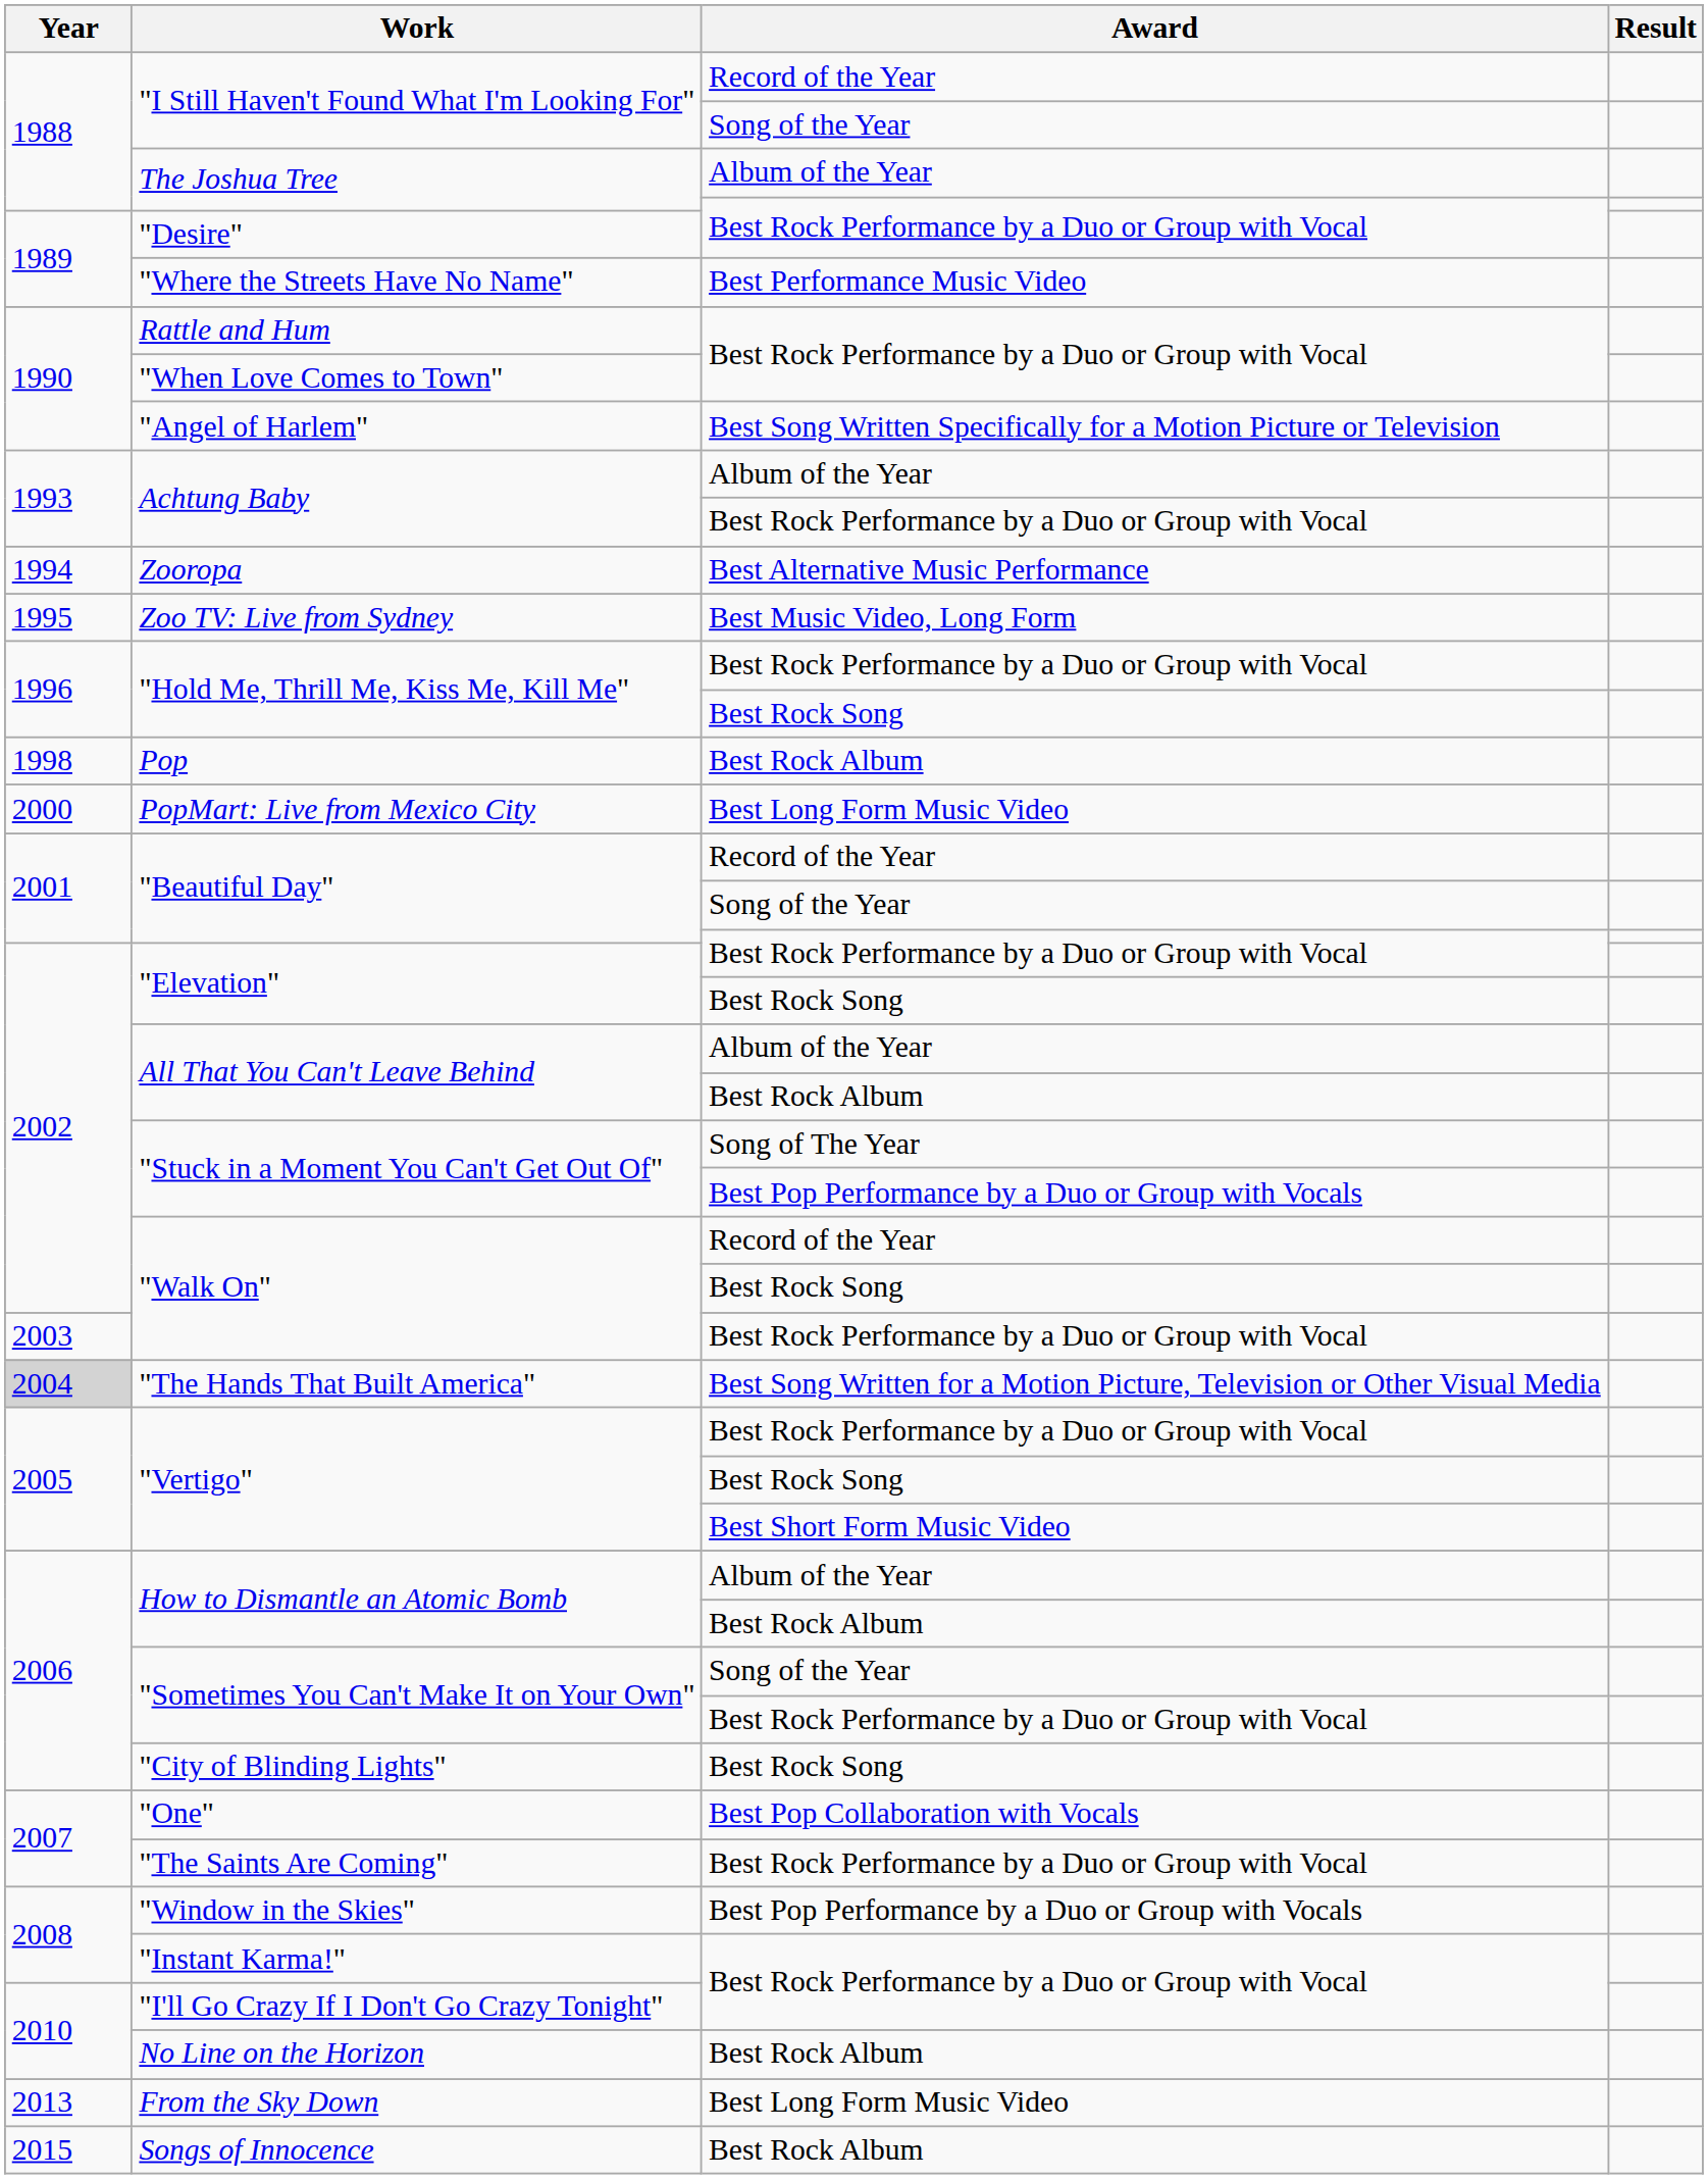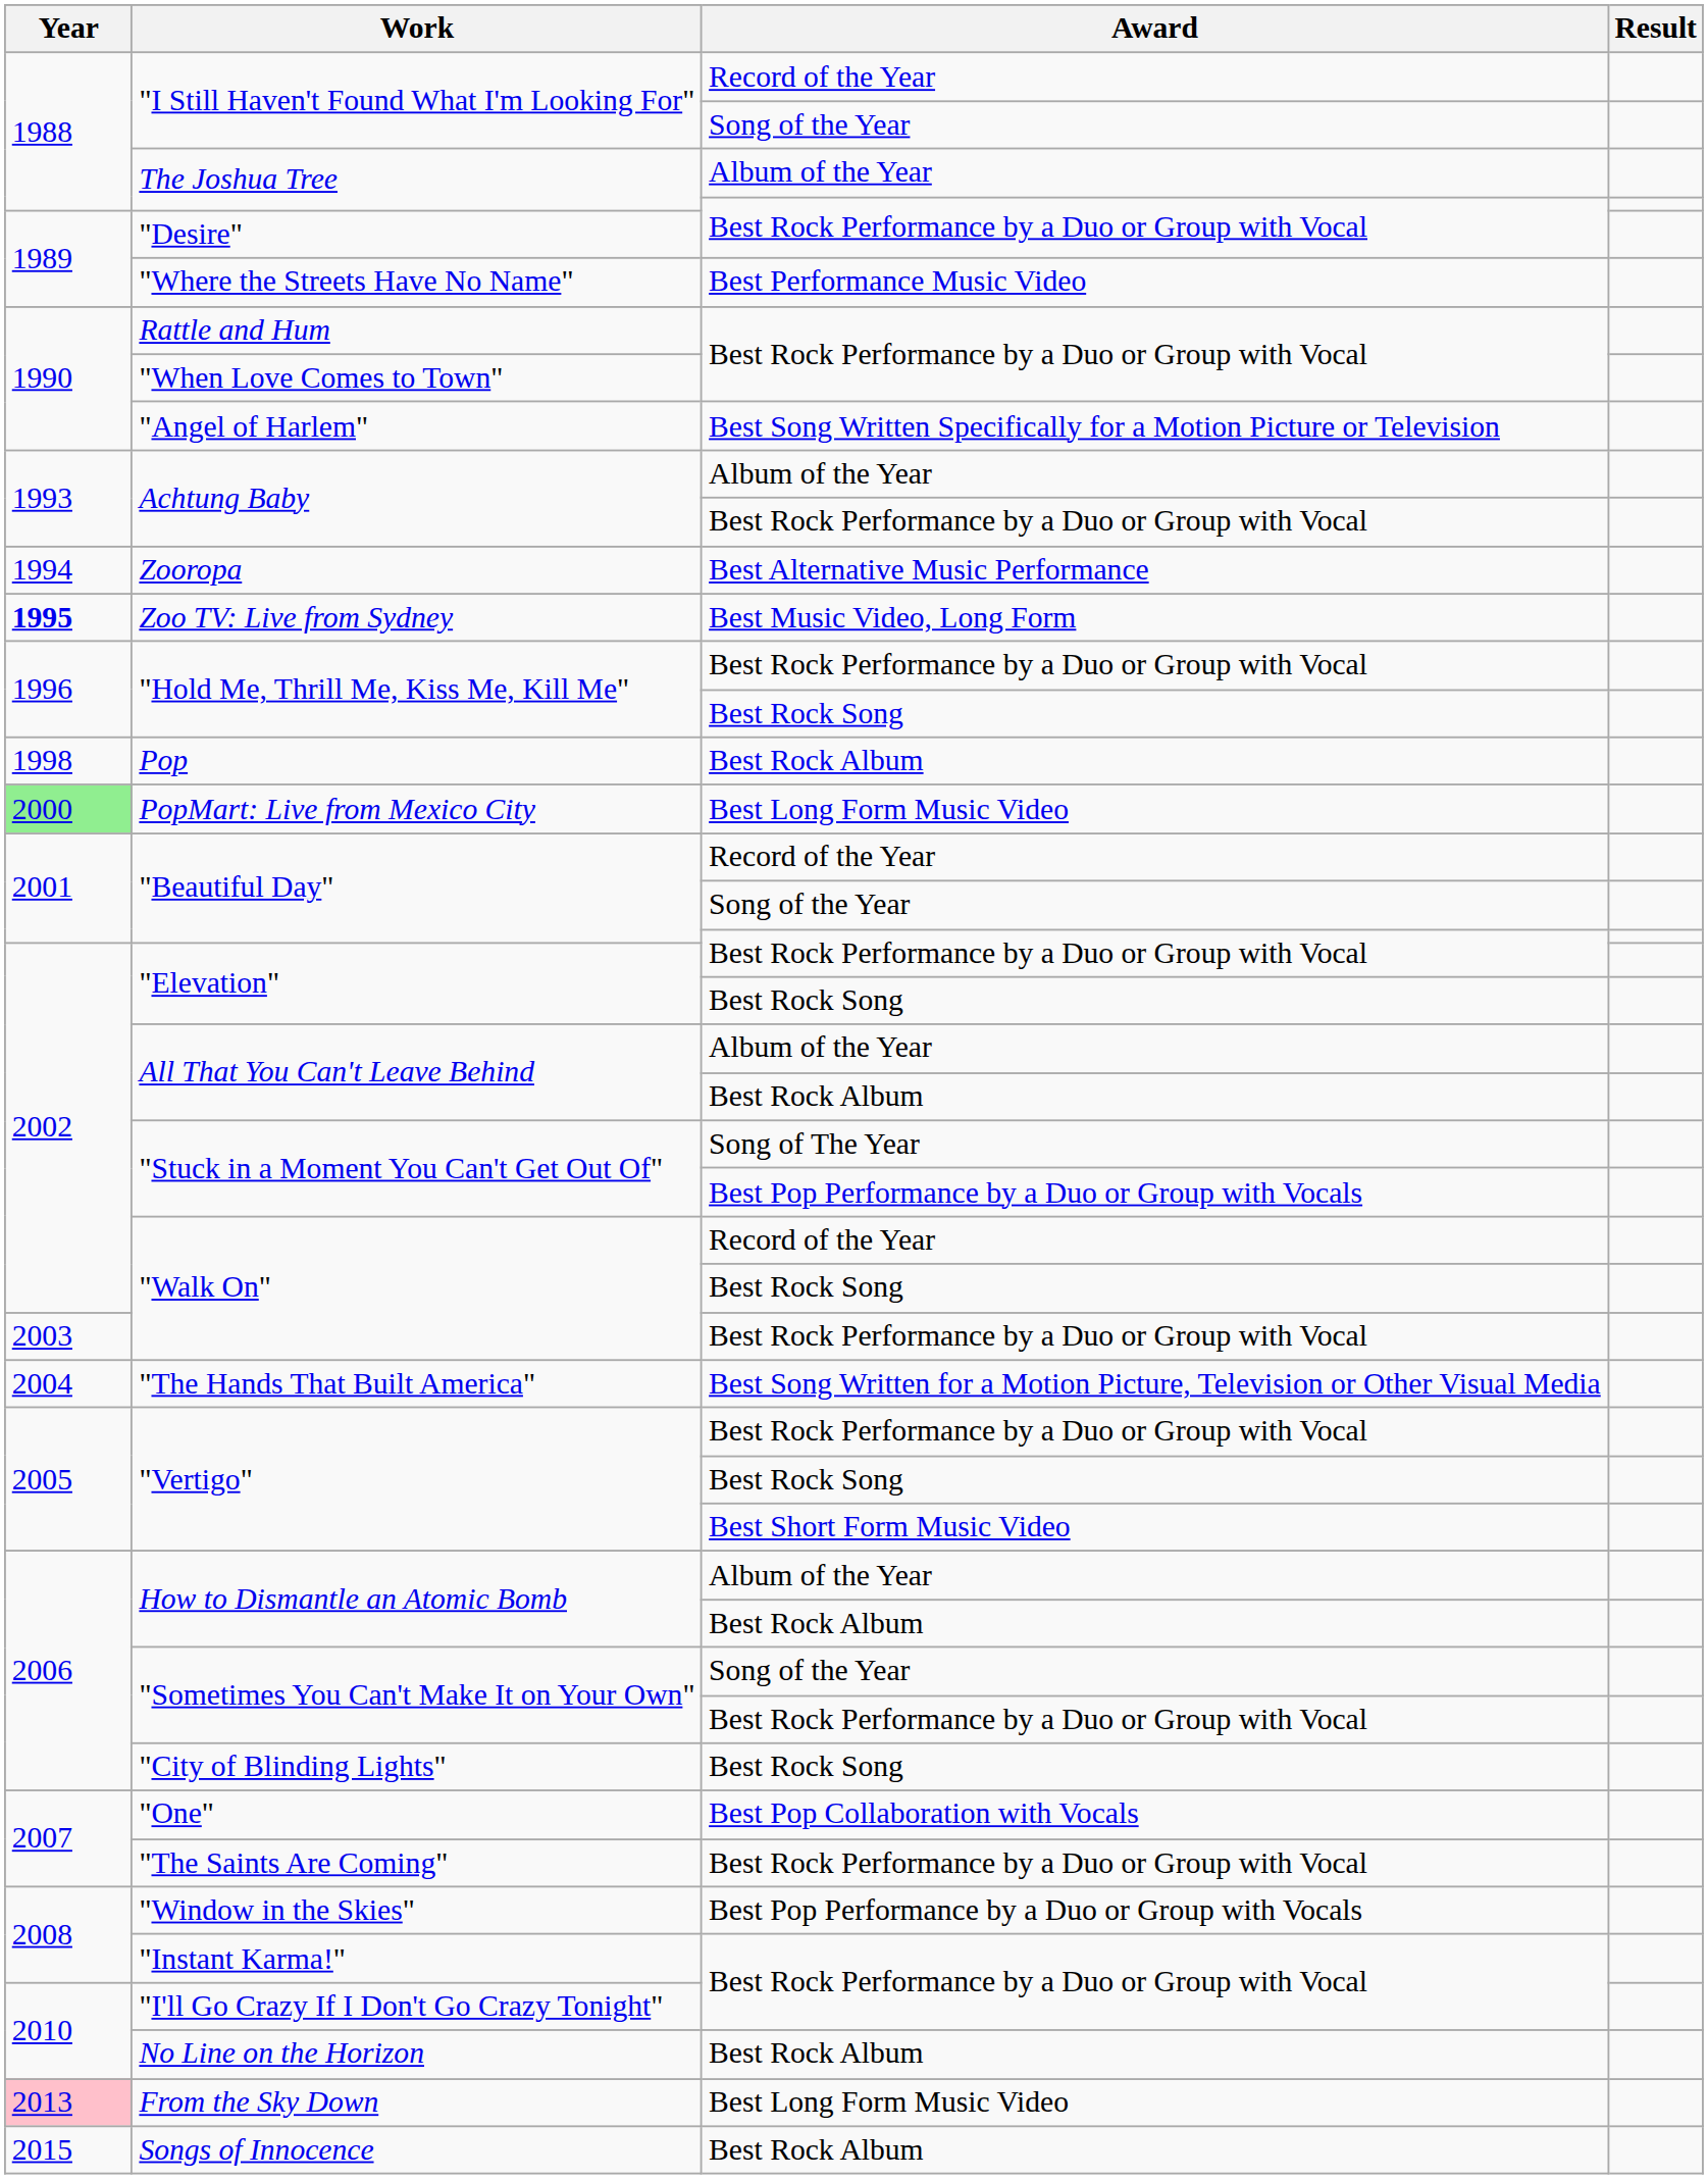Zoo TV: Live from Sydney | Year: normal -> bold
PopMart: Live from Mexico City | Year: no background -> lightgreen background
"The Hands That Built America" | Year: lightgrey background -> no background
From the Sky Down | Year: no background -> pink background
